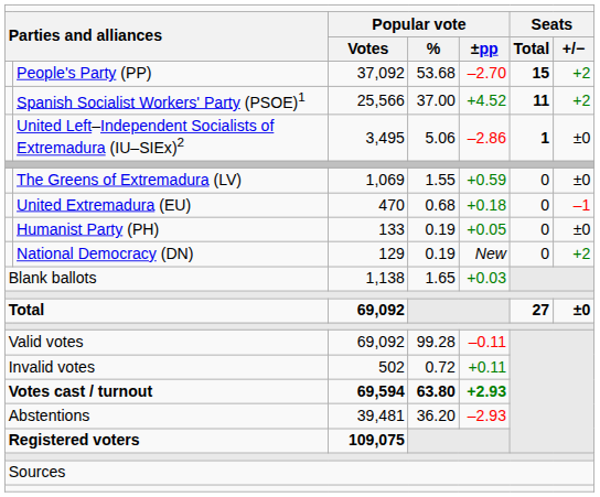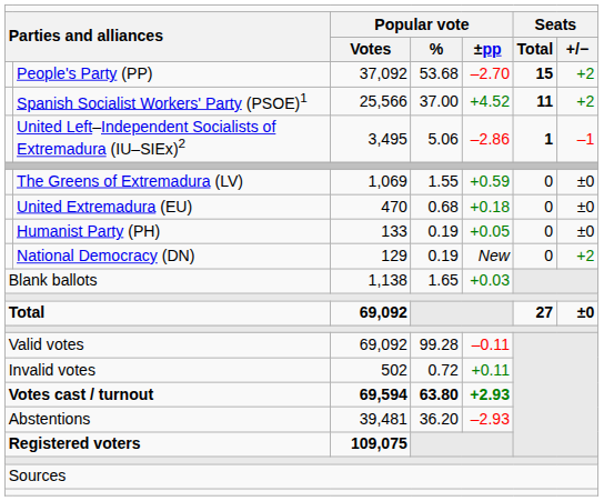United Left–Independent Socialists of Extremadura (IU–SIEx)2 | column 7: ±0 -> –1
United Extremadura (EU) | column 7: –1 -> ±0
